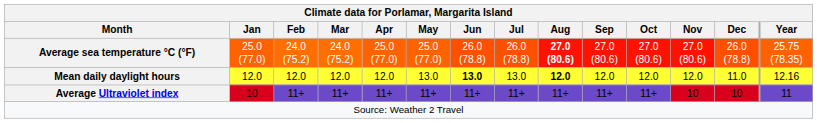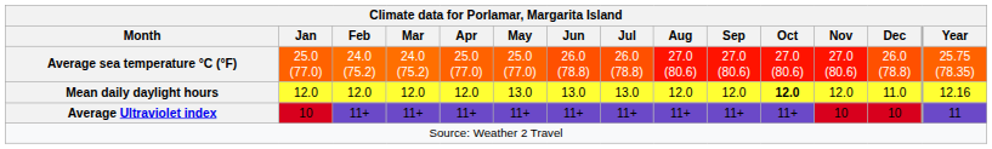row 3 | Aug: bold -> normal
row 4 | Jun: bold -> normal
row 4 | Aug: bold -> normal
row 4 | Oct: normal -> bold
